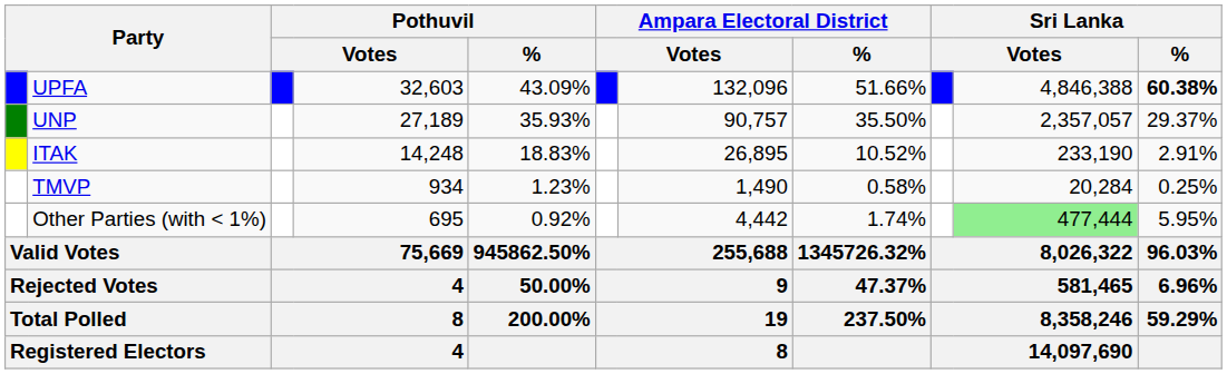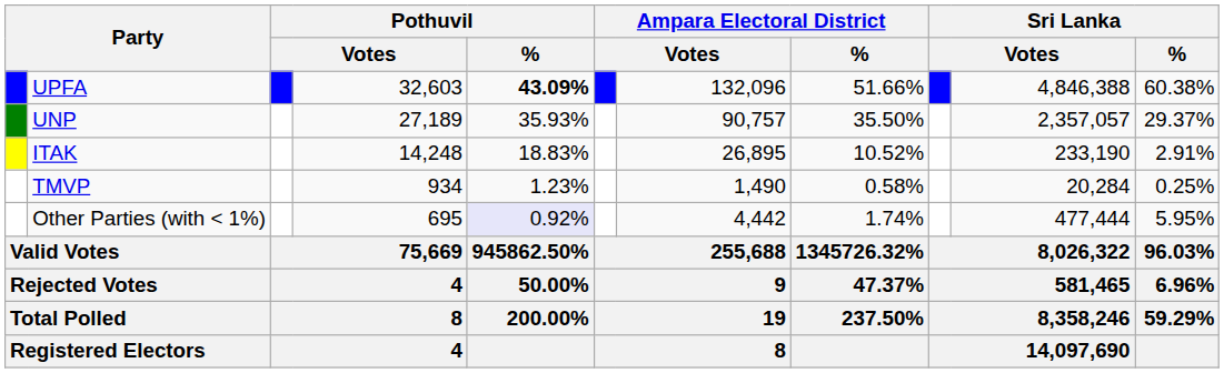UPFA | Pothuvil / %: normal -> bold
UPFA | Sri Lanka / %: bold -> normal
Other Parties (with < 1%) | Pothuvil / %: no background -> lavender background
Other Parties (with < 1%) | column 10: lightgreen background -> no background
